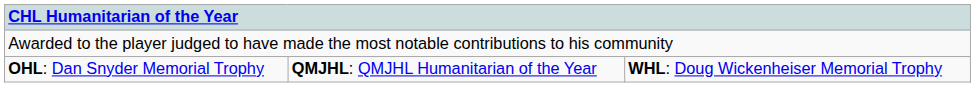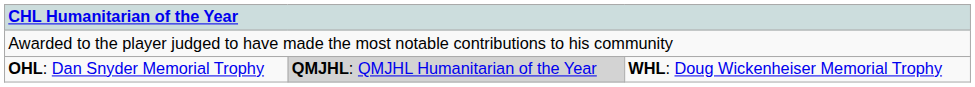OHL: Dan Snyder Memorial Trophy | column 2: no background -> lightgrey background
